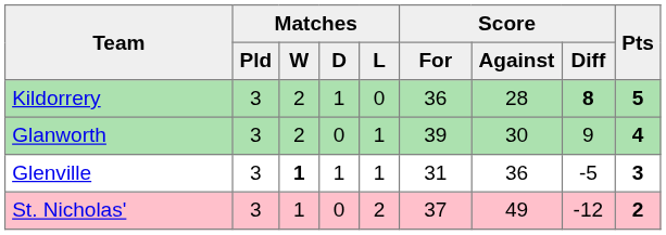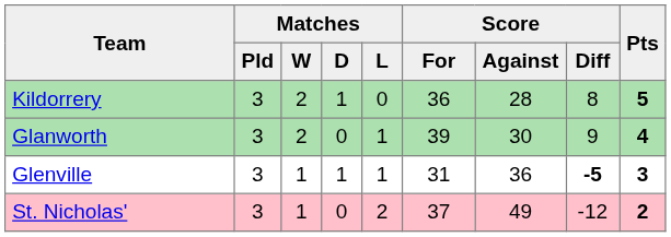Kildorrery | Score / Diff: bold -> normal
Glenville | Matches / W: bold -> normal
Glenville | Score / Diff: normal -> bold
